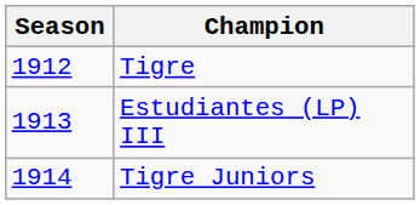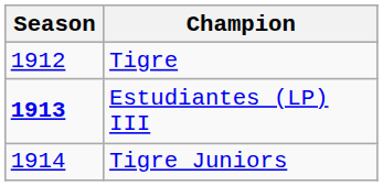Estudiantes (LP) III | Season: normal -> bold
